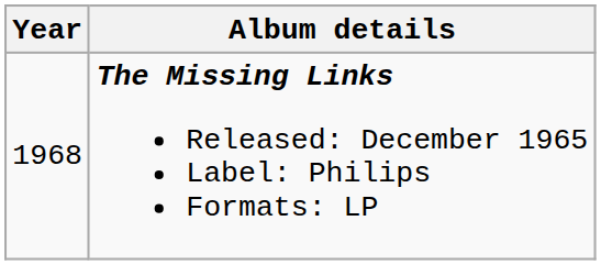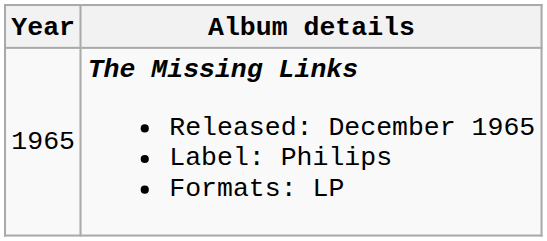row 2 | Year: 1968 -> 1965
